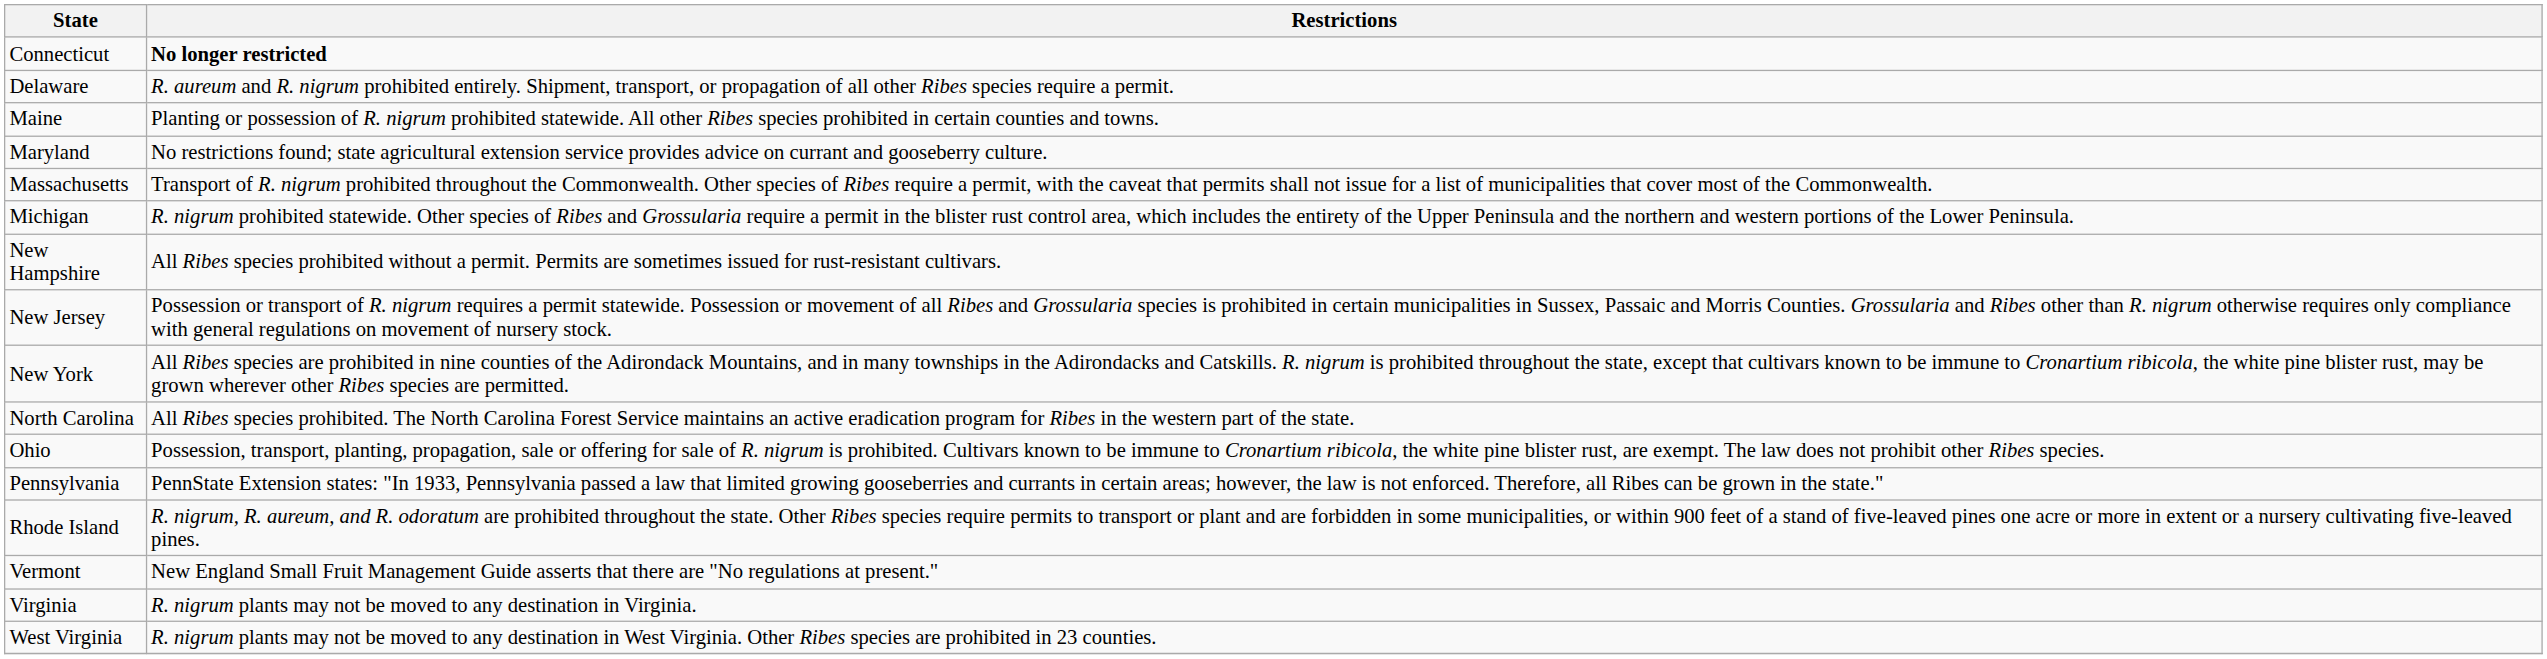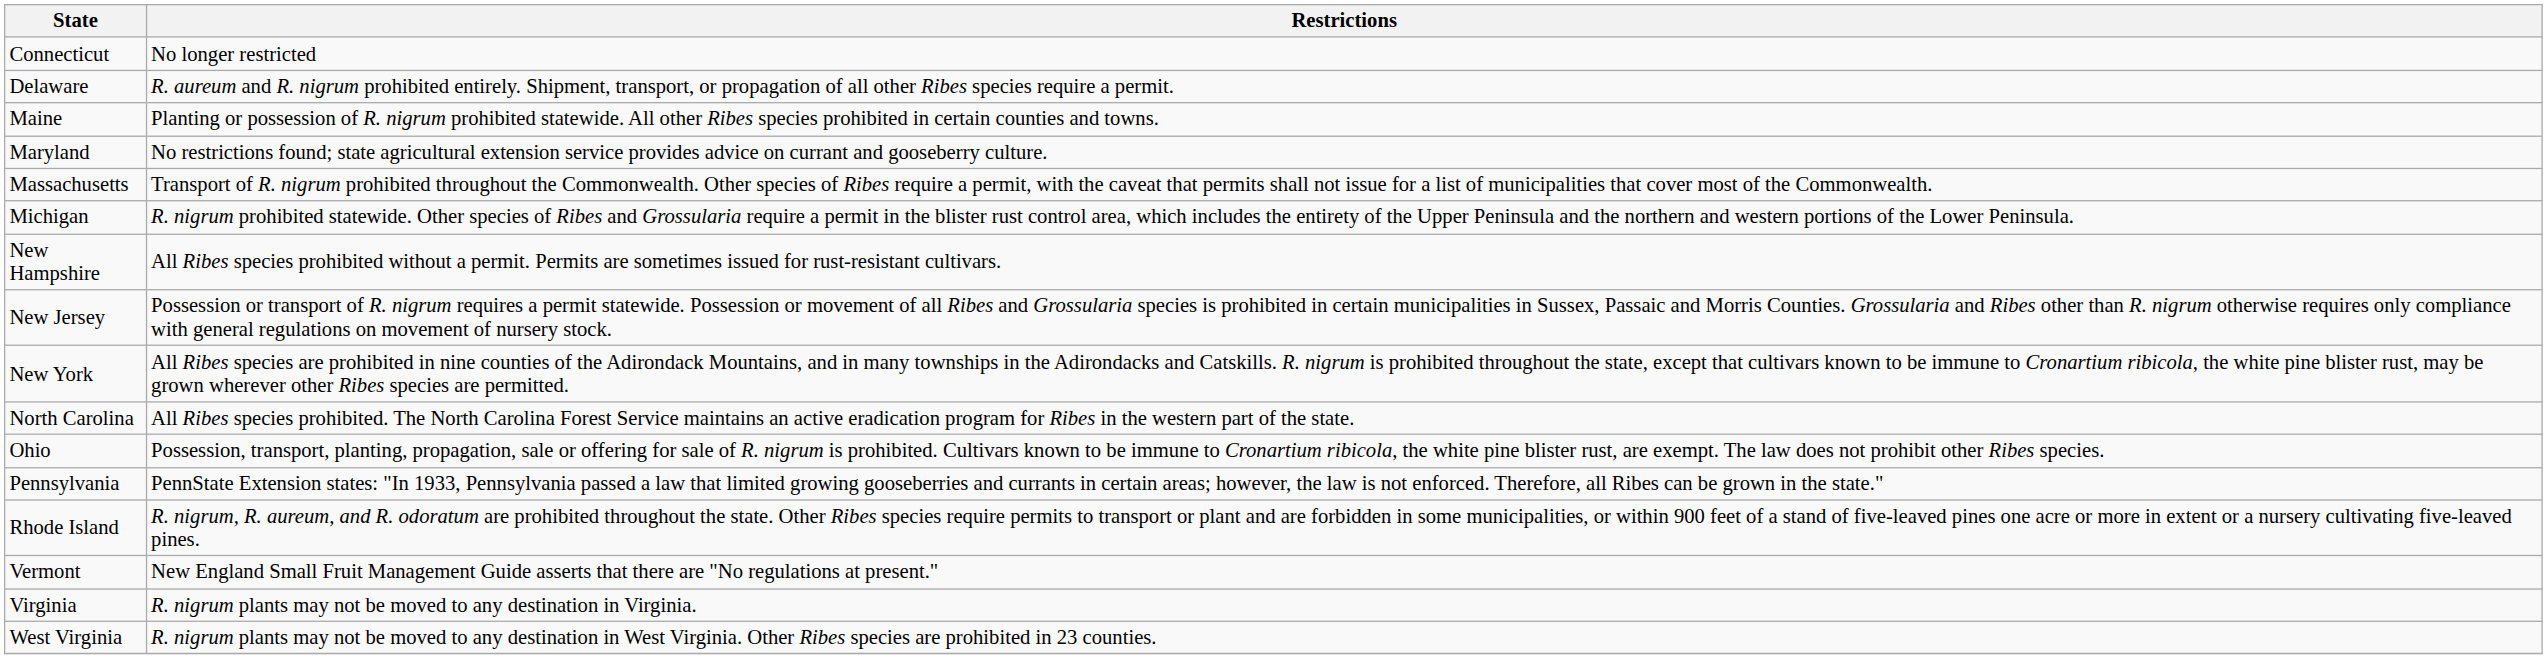Connecticut | Restrictions: bold -> normal
